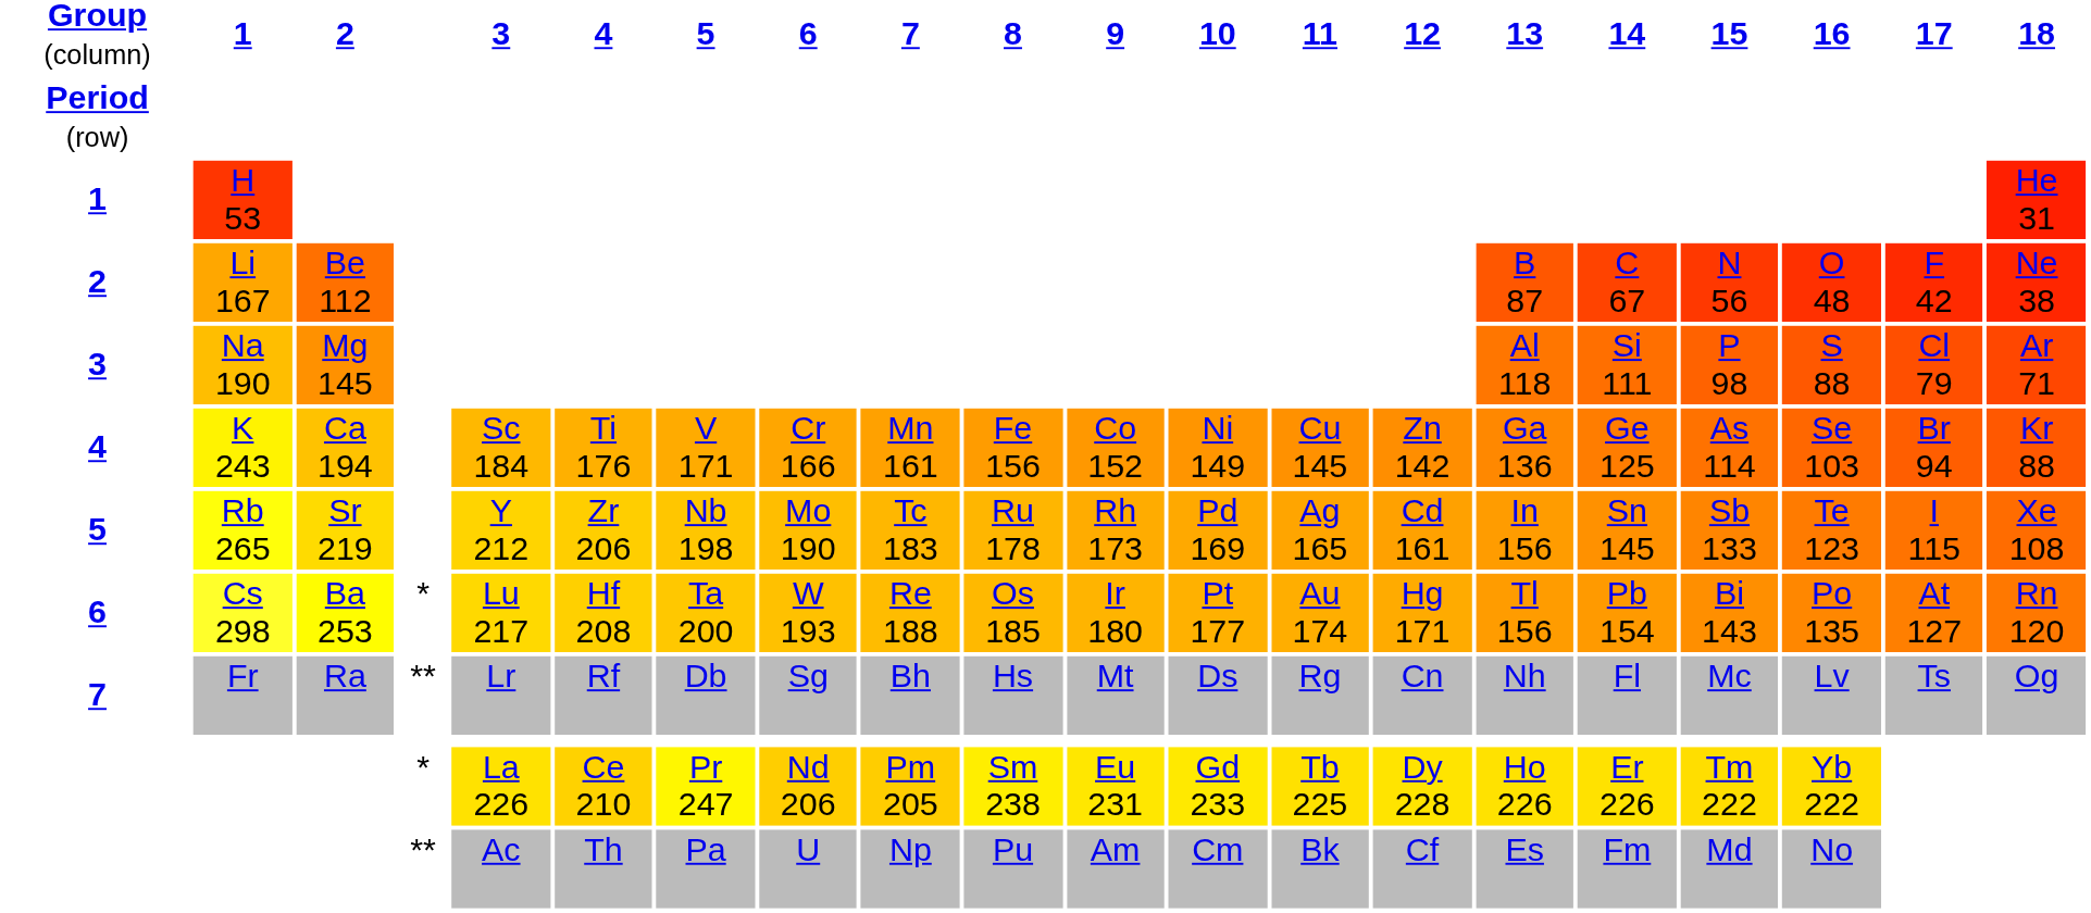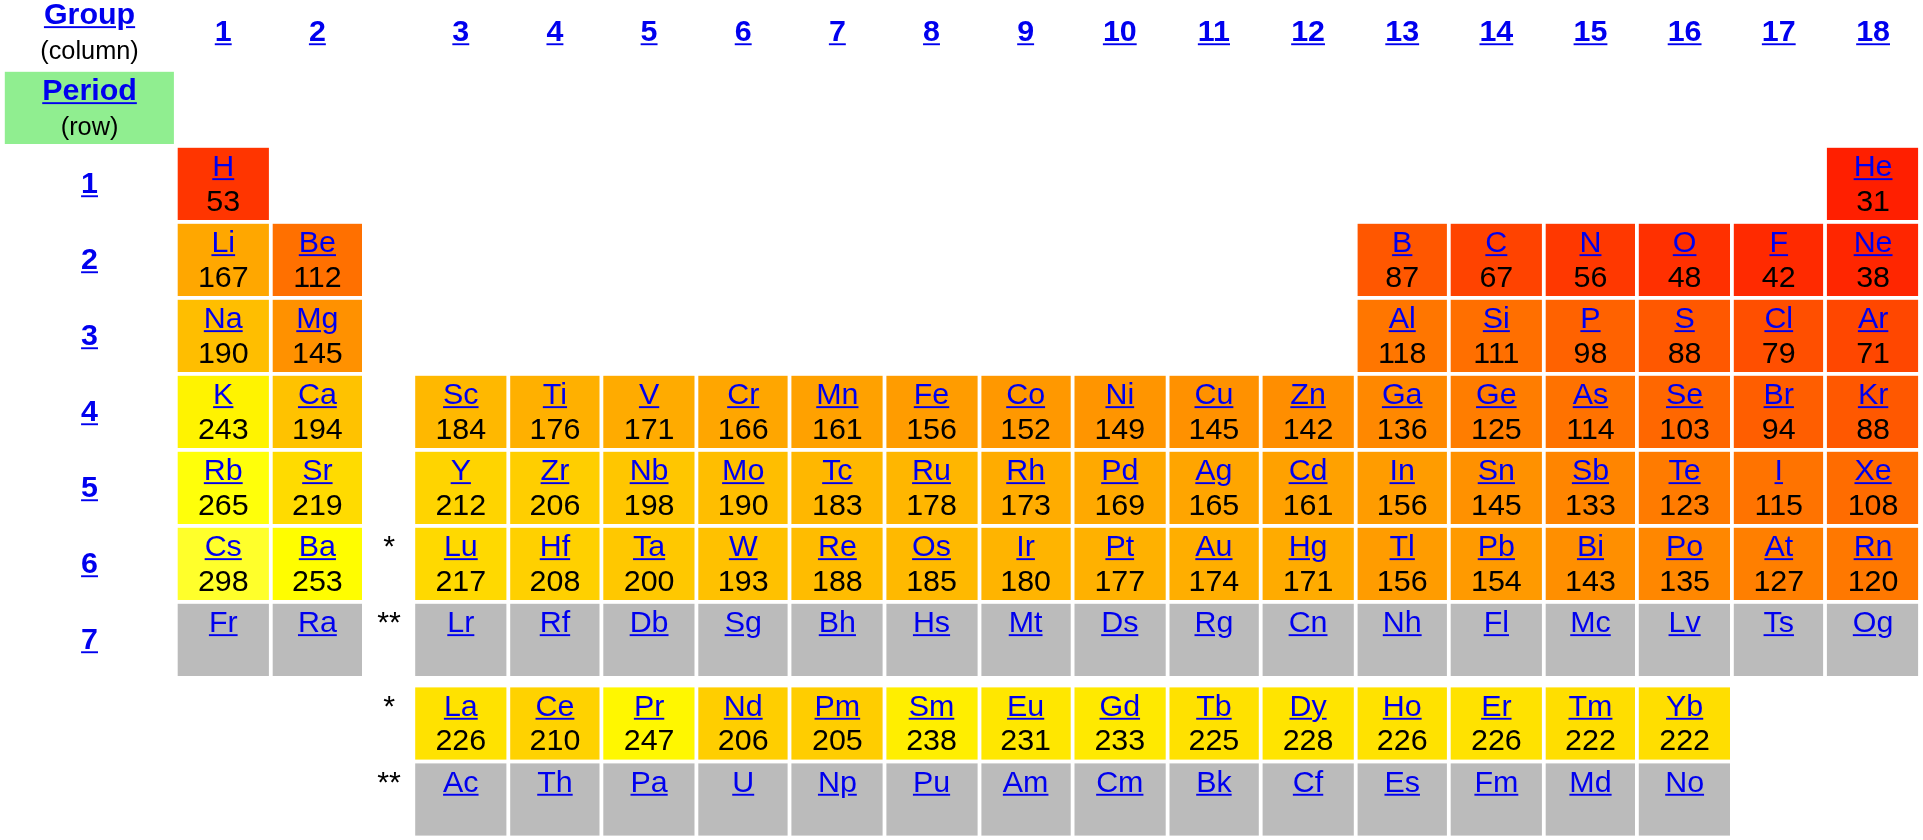Period (row) | column 1: no background -> lightgreen background
